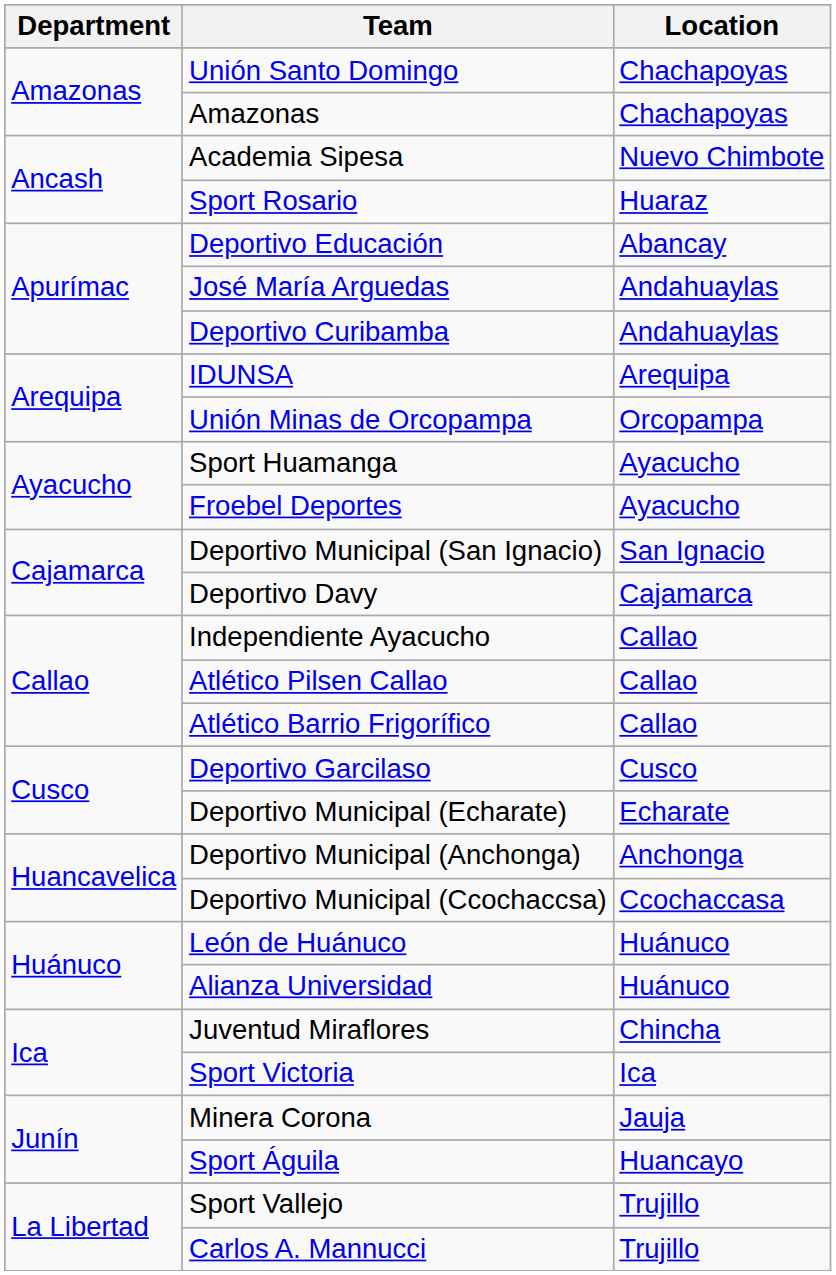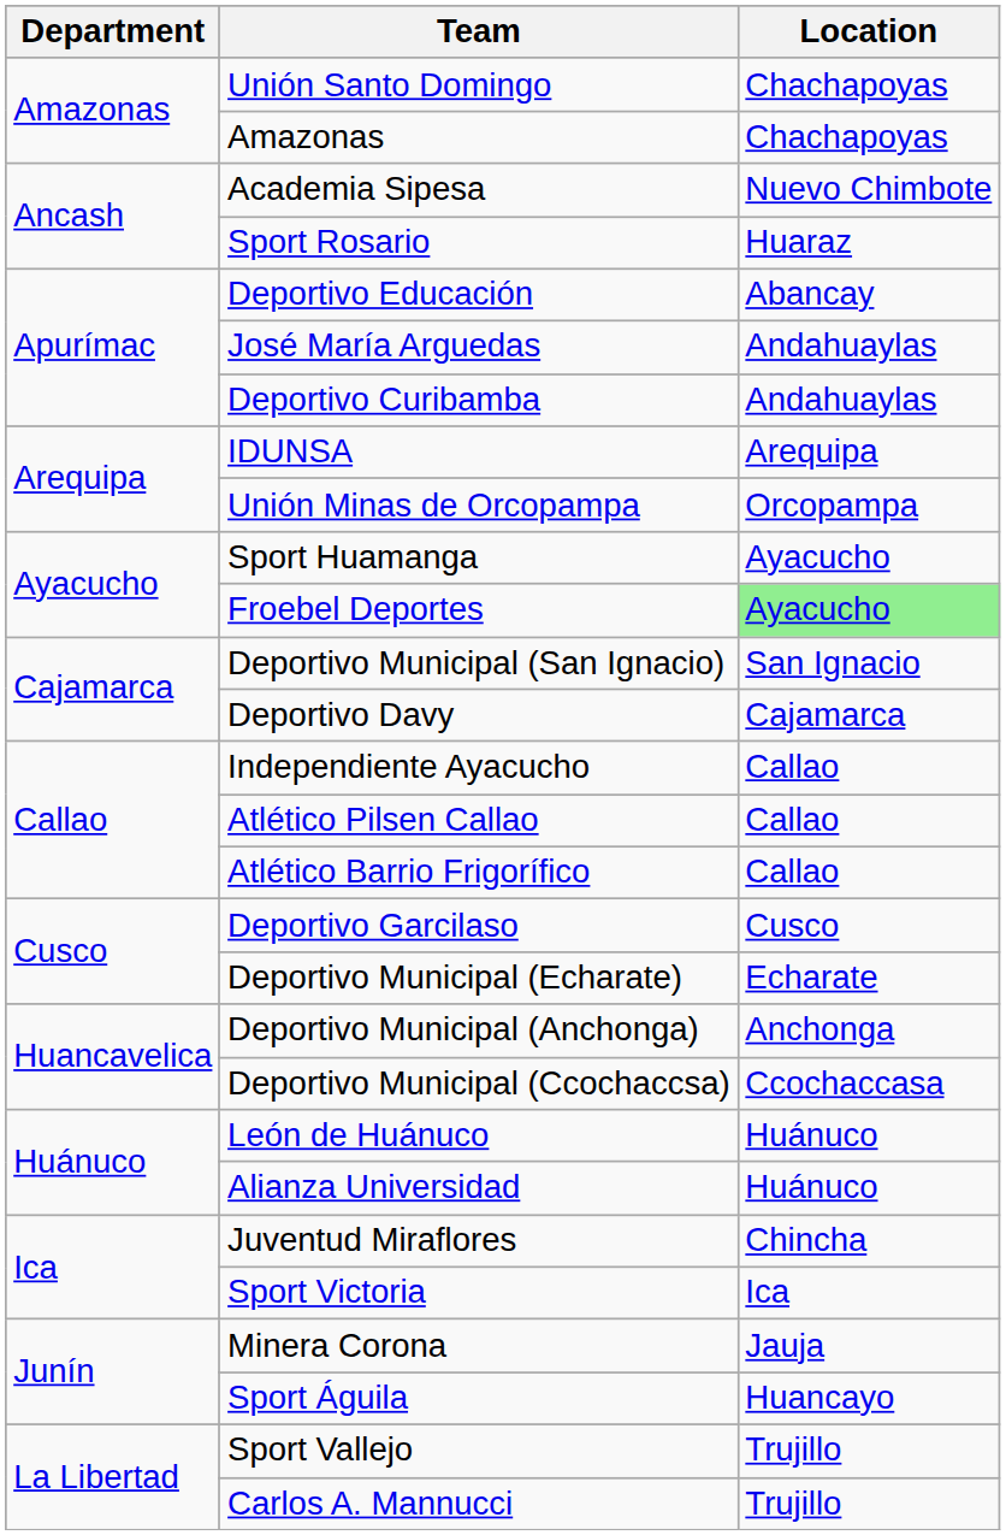Froebel Deportes | Location: no background -> lightgreen background
